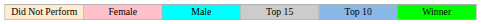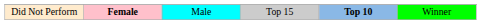Did Not Perform | column 2: normal -> bold
Did Not Perform | column 5: normal -> bold
